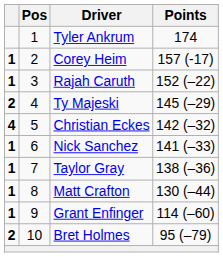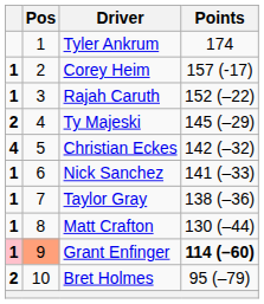Grant Enfinger | column 1: no background -> pink background
Grant Enfinger | Pos: no background -> lightsalmon background
Grant Enfinger | Points: normal -> bold
